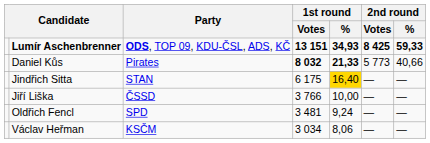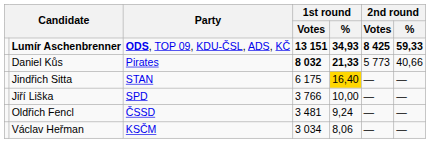Jiří Liška | Party: ČSSD -> SPD
Oldřich Fencl | Party: SPD -> ČSSD
